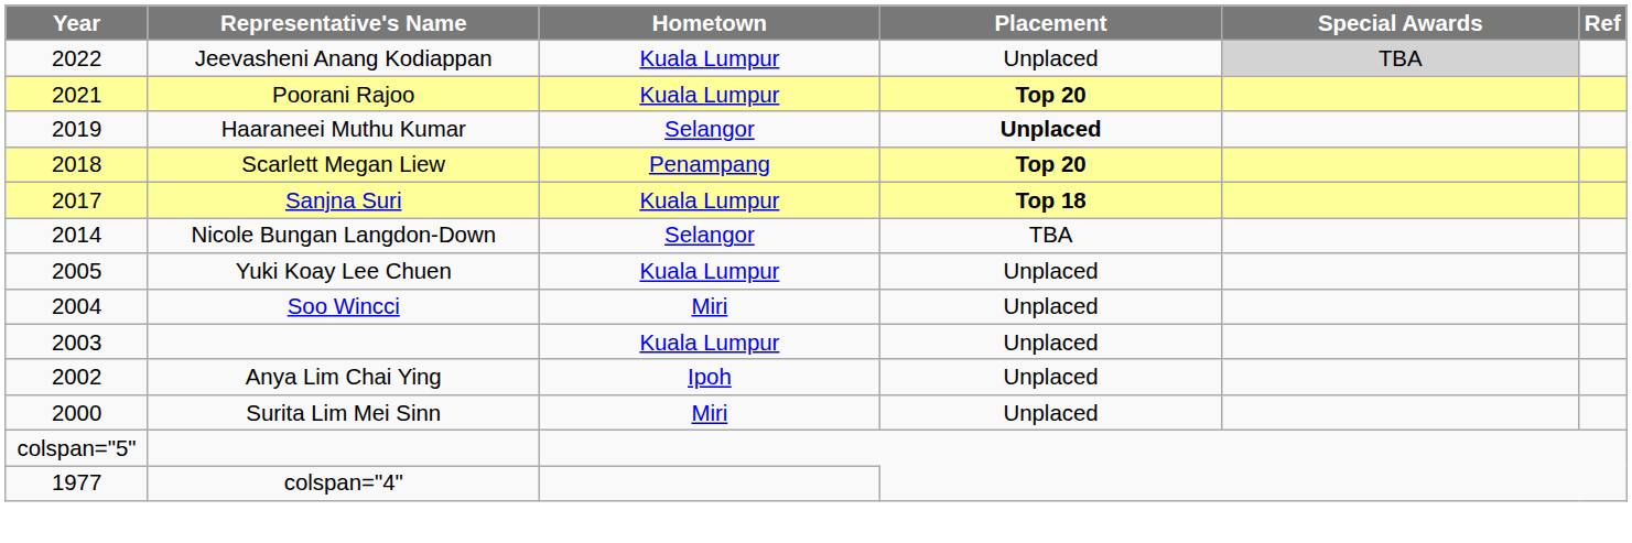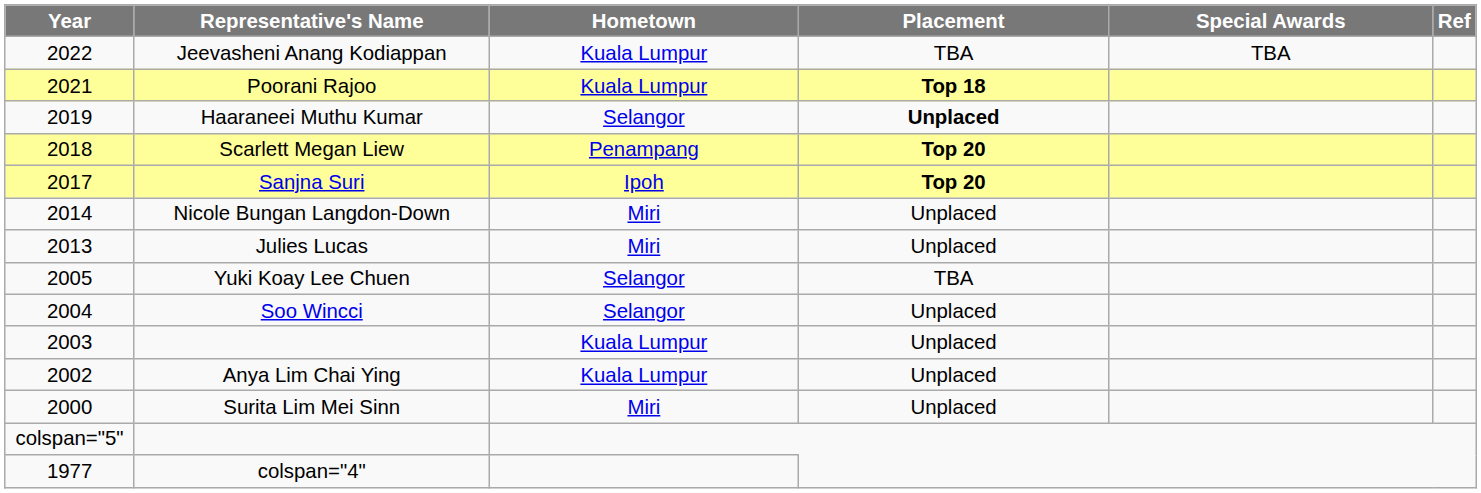Jeevasheni Anang Kodiappan | Placement: Unplaced -> TBA
Jeevasheni Anang Kodiappan | Special Awards: lightgrey background -> no background
Poorani Rajoo | Placement: Top 20 -> Top 18
Sanjna Suri | Hometown: Kuala Lumpur -> Ipoh
Sanjna Suri | Placement: Top 18 -> Top 20
Nicole Bungan Langdon-Down | Hometown: Selangor -> Miri
Nicole Bungan Langdon-Down | Placement: TBA -> Unplaced
+ row: 2013 | Julies Lucas | Miri | Unplaced
Yuki Koay Lee Chuen | Hometown: Kuala Lumpur -> Selangor
Yuki Koay Lee Chuen | Placement: Unplaced -> TBA
Soo Wincci | Hometown: Miri -> Selangor
Anya Lim Chai Ying | Hometown: Ipoh -> Kuala Lumpur
